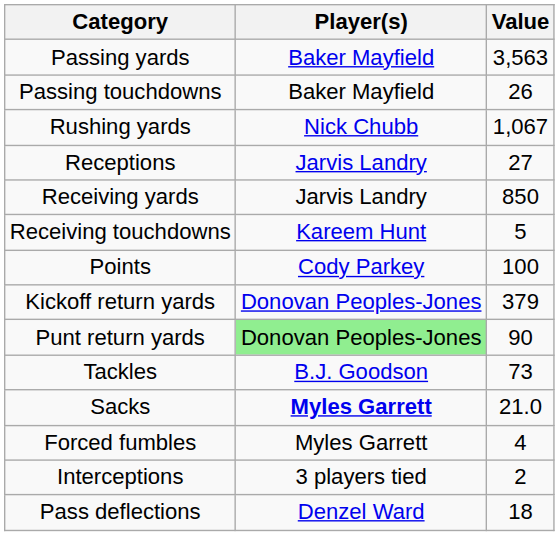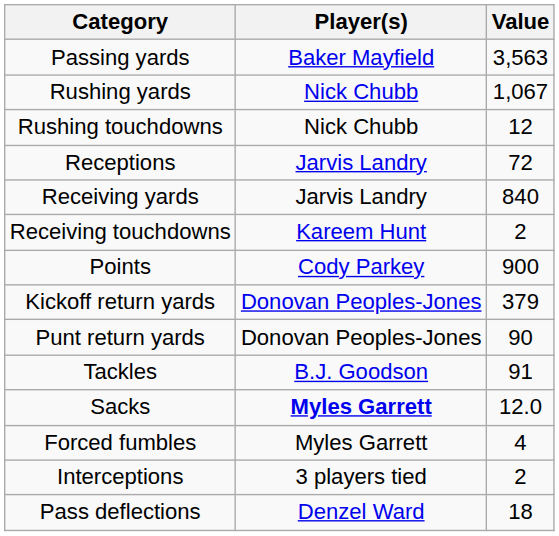- row: Passing touchdowns | Baker Mayfield | 26
+ row: Rushing touchdowns | Nick Chubb | 12
Receptions | Value: 27 -> 72
Receiving yards | Value: 850 -> 840
Receiving touchdowns | Value: 5 -> 2
Points | Value: 100 -> 900
Punt return yards | Player(s): lightgreen background -> no background
Tackles | Value: 73 -> 91
Sacks | Value: 21.0 -> 12.0
